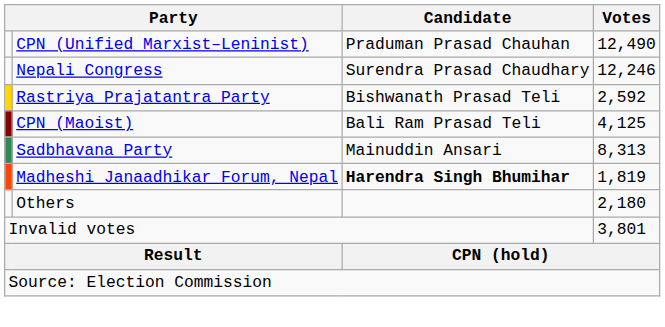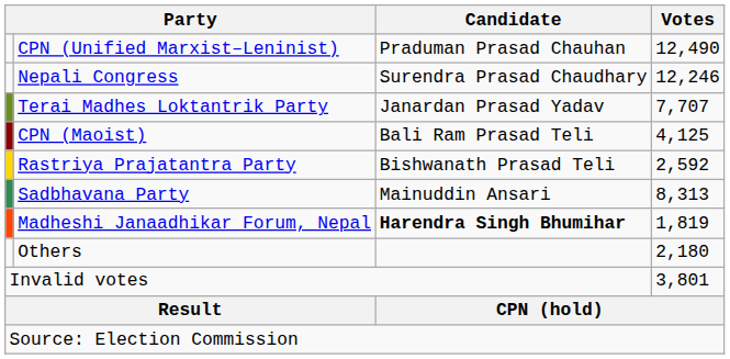+ row: Terai Madhes Loktantrik Party | Janardan Prasad Yadav | 7,707
rows swapped: CPN (Maoist) <-> Rastriya Prajatantra Party
